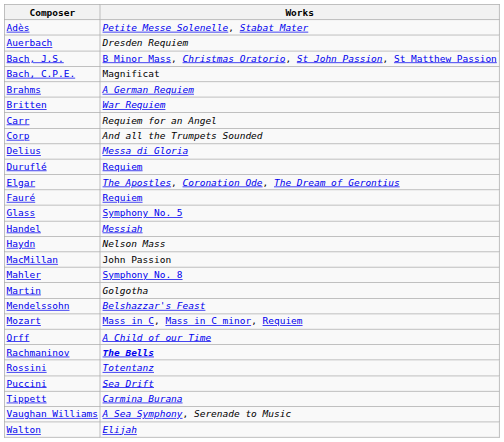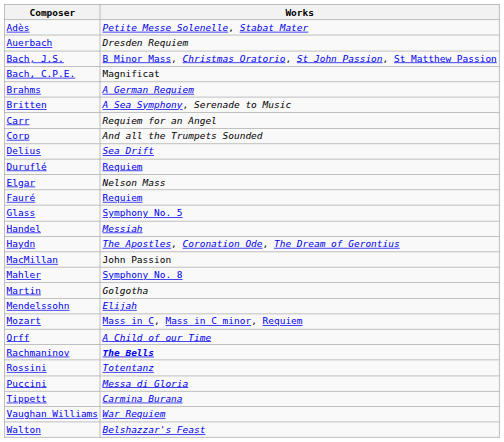Britten | Works: War Requiem -> A Sea Symphony, Serenade to Music
Delius | Works: Messa di Gloria -> Sea Drift
Elgar | Works: The Apostles, Coronation Ode, The Dream of Gerontius -> Nelson Mass
Haydn | Works: Nelson Mass -> The Apostles, Coronation Ode, The Dream of Gerontius
Mendelssohn | Works: Belshazzar's Feast -> Elijah
Puccini | Works: Sea Drift -> Messa di Gloria
Vaughan Williams | Works: A Sea Symphony, Serenade to Music -> War Requiem
Walton | Works: Elijah -> Belshazzar's Feast
